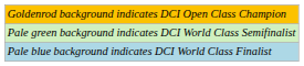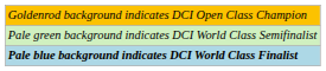row 3 | column 1: normal -> bold
